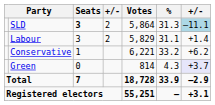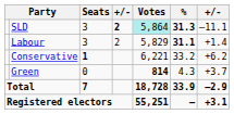SLD | Seats: bold -> normal
SLD | column 4: normal -> bold
SLD | Votes: no background -> paleturquoise background
SLD | %: normal -> bold
SLD | column 7: lightblue background -> no background
Labour | %: normal -> bold
Conservative | Seats: normal -> bold
Green | Votes: normal -> bold
Green | column 7: lavender background -> no background
